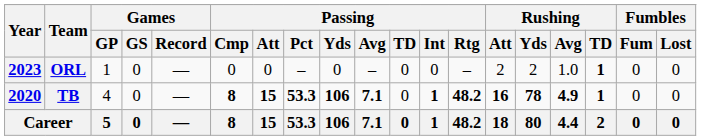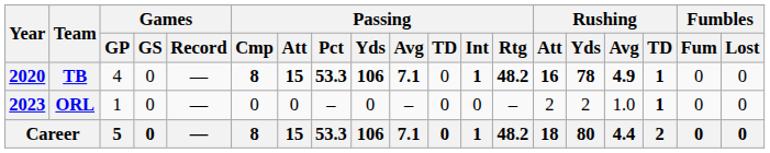rows swapped: TB <-> ORL
